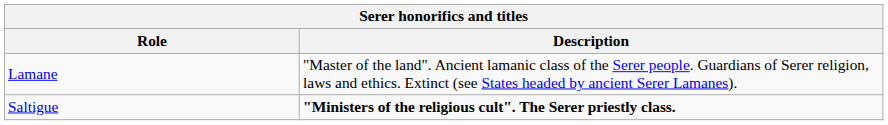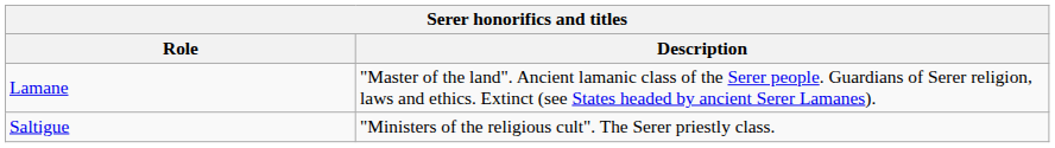Saltigue | Description: bold -> normal
